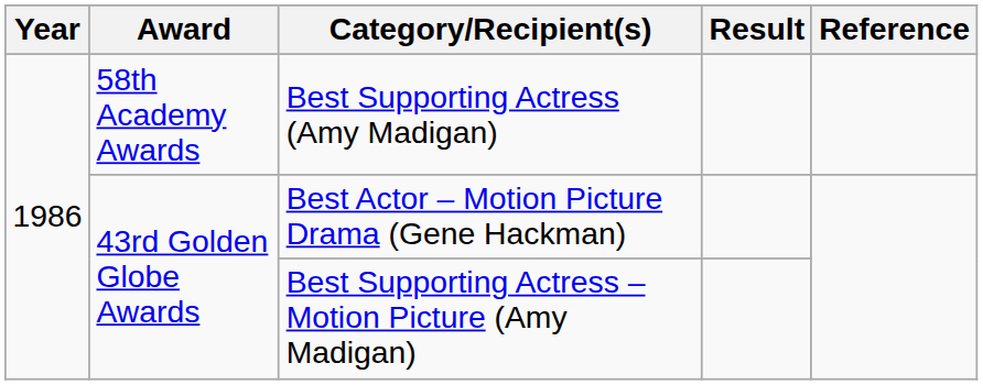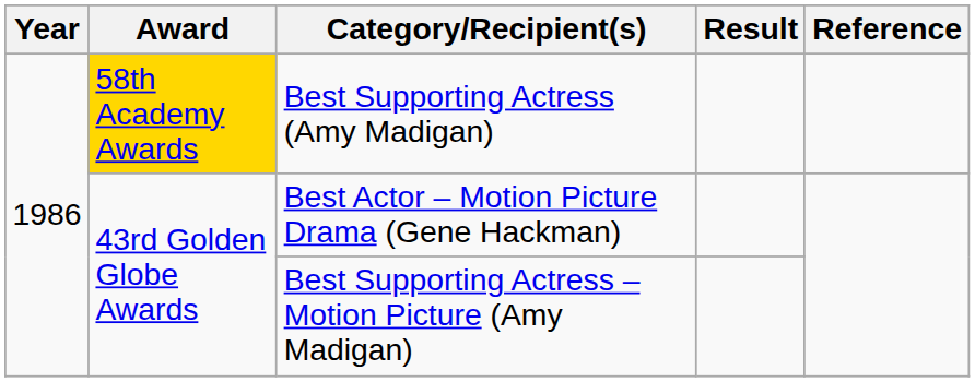Best Supporting Actress (Amy Madigan) | Award: no background -> gold background
